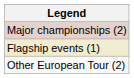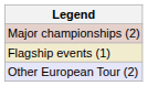row 4 | column 1: no background -> lavender background
